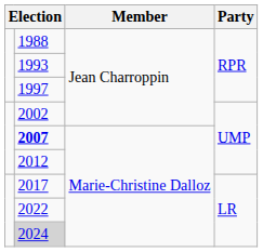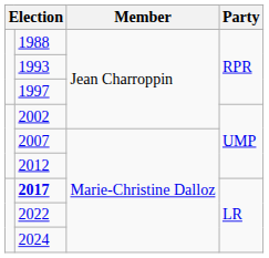2007 | column 2: bold -> normal
2017 | column 2: normal -> bold
2024 | column 2: lightgrey background -> no background
